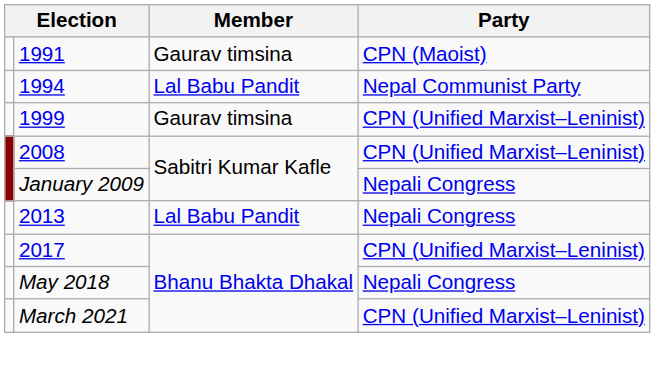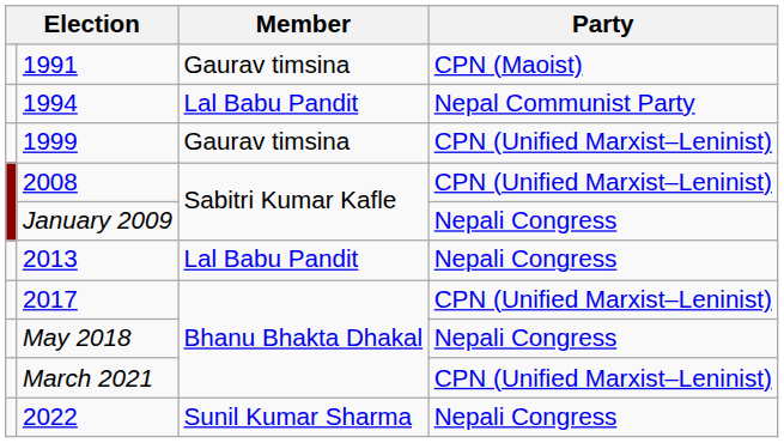+ row: 2022 | Sunil Kumar Sharma | Nepali Congress
